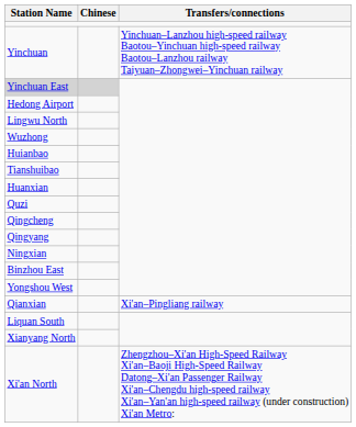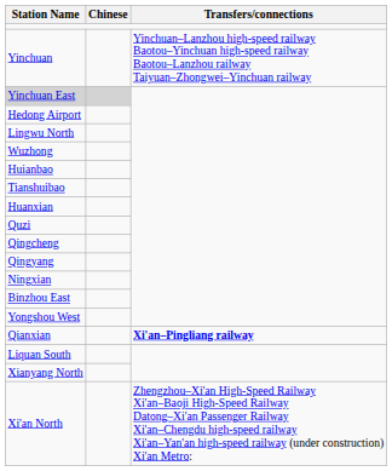Qianxian | Transfers/connections: normal -> bold
